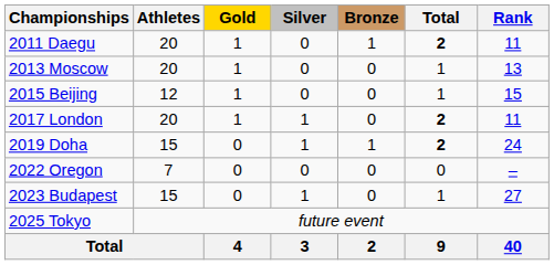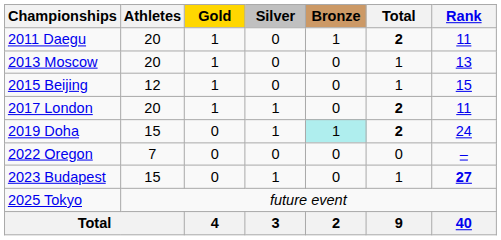2019 Doha | Bronze: no background -> paleturquoise background
2023 Budapest | Rank: normal -> bold
